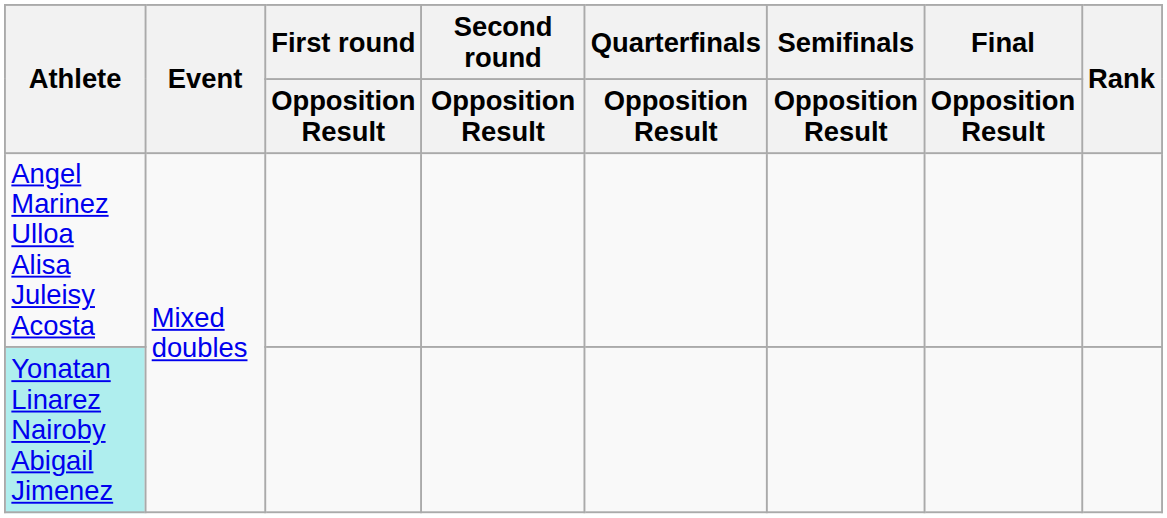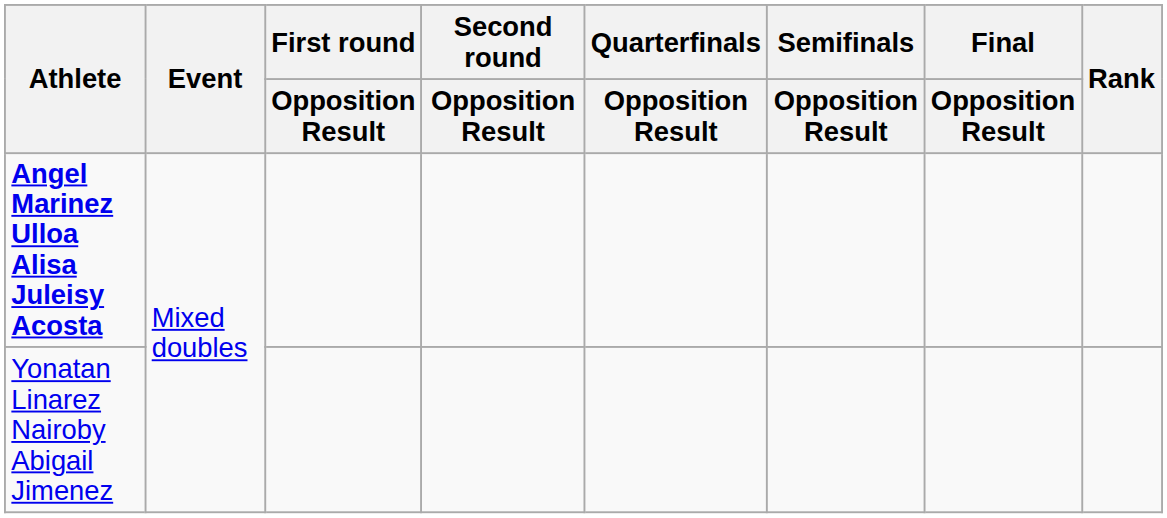Angel Marinez Ulloa Alisa Juleisy Acosta | Athlete: normal -> bold
Yonatan Linarez Nairoby Abigail Jimenez | Athlete: paleturquoise background -> no background
